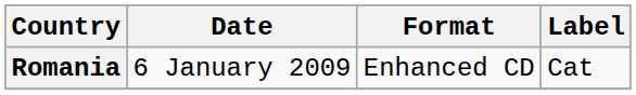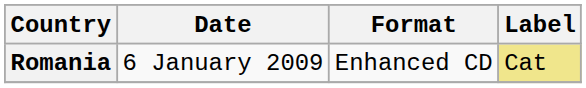Romania | Label: no background -> khaki background
